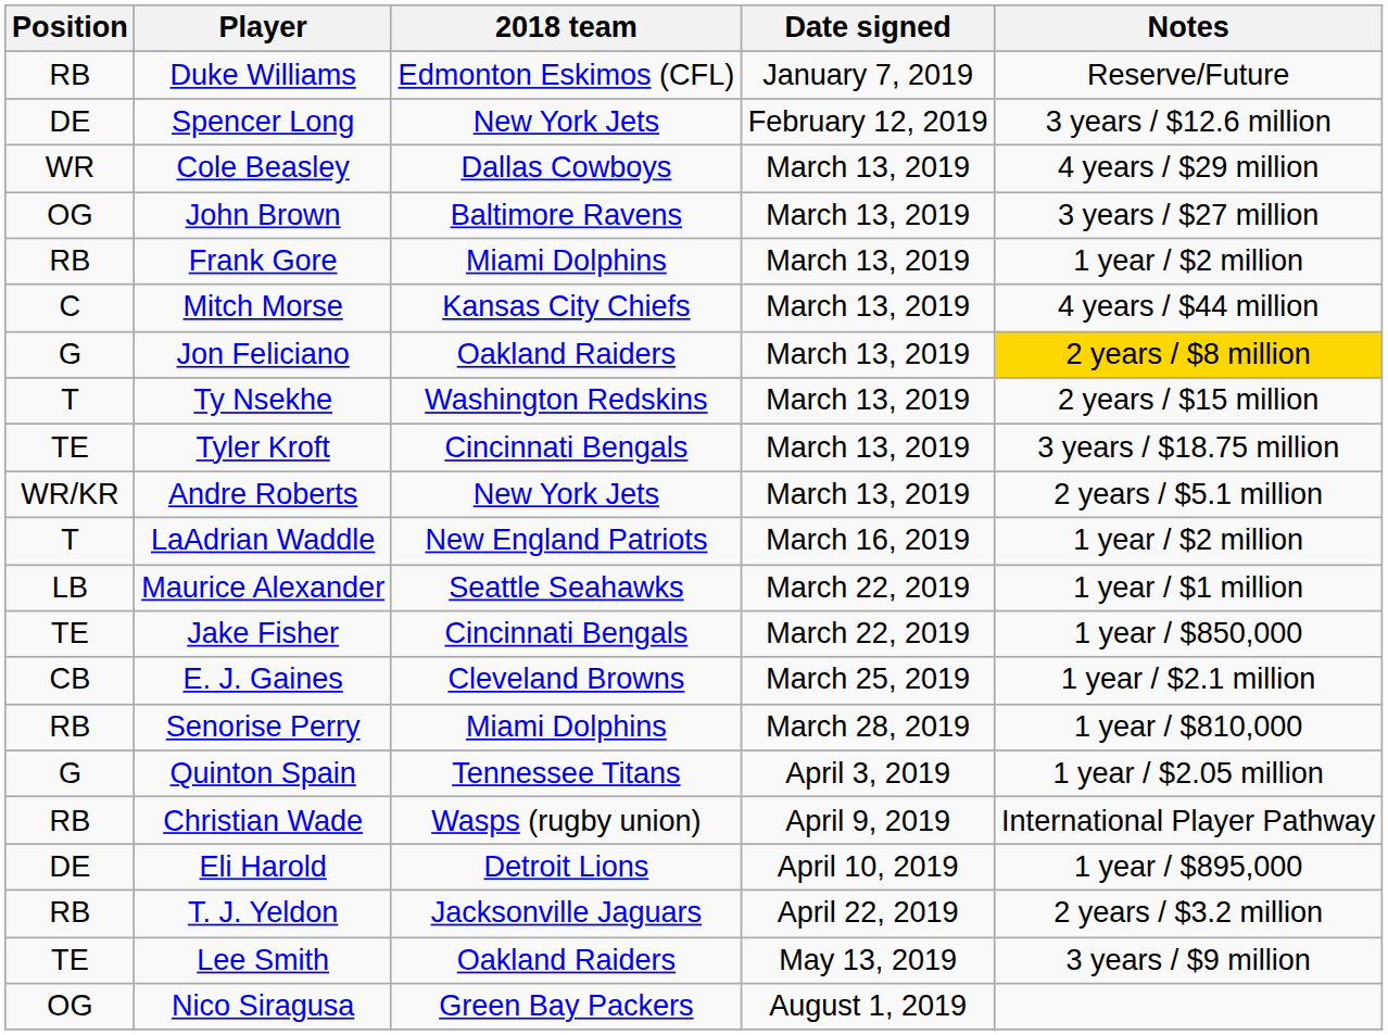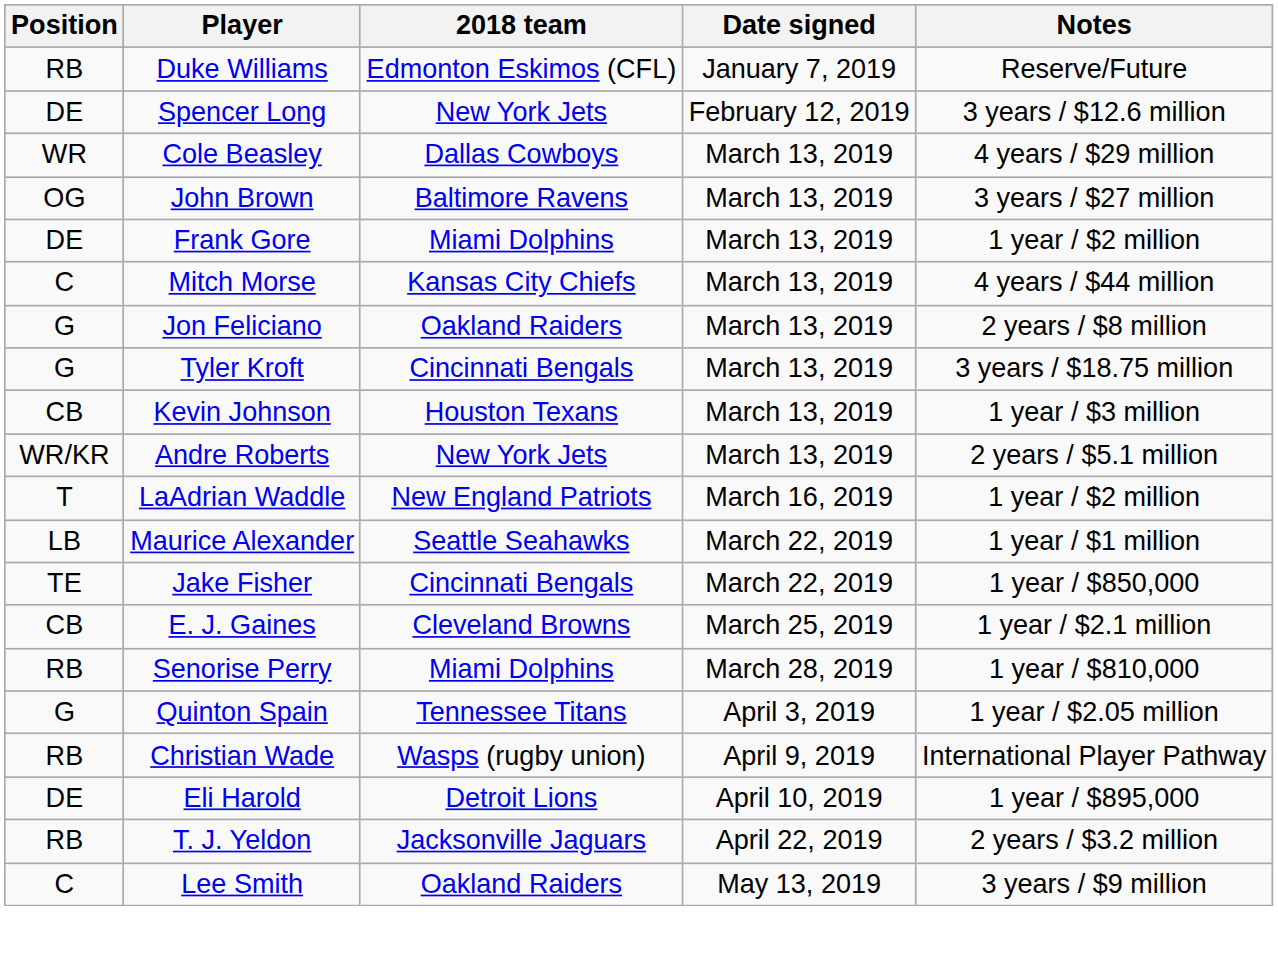Frank Gore | Position: RB -> DE
Jon Feliciano | Notes: gold background -> no background
- row: T | Ty Nsekhe | Washington Redskins | March 13, 2019 | 2 years / $15 million
Tyler Kroft | Position: TE -> G
+ row: CB | Kevin Johnson | Houston Texans | March 13, 2019 | 1 year / $3 million
Lee Smith | Position: TE -> C
- row: OG | Nico Siragusa | Green Bay Packers | August 1, 2019
